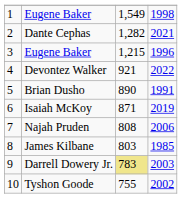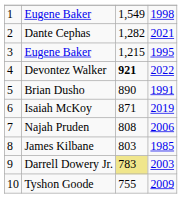3 / Eugene Baker | column 4: 1996 -> 1995
Devontez Walker | column 3: normal -> bold
Tyshon Goode | column 4: 2002 -> 2009
